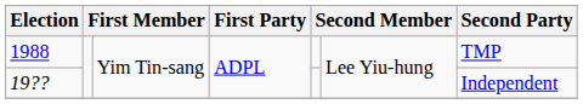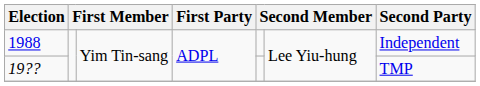1988 | Second Party: TMP -> Independent
19?? | Second Party: Independent -> TMP
